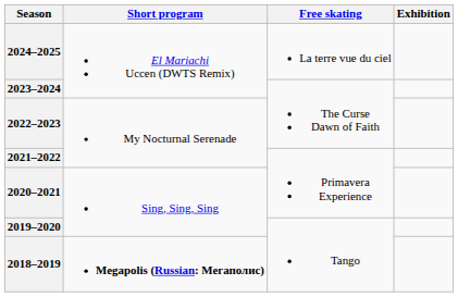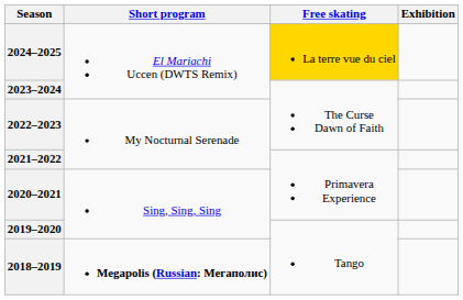2024–2025 | Free skating: no background -> gold background
